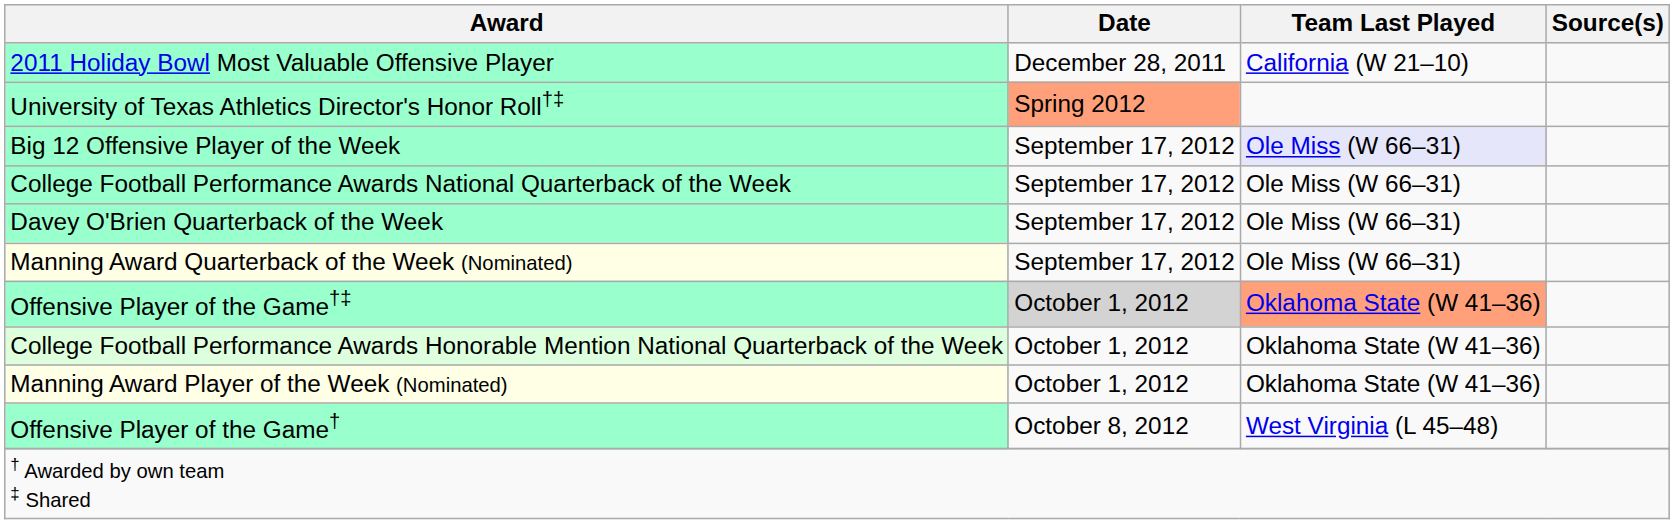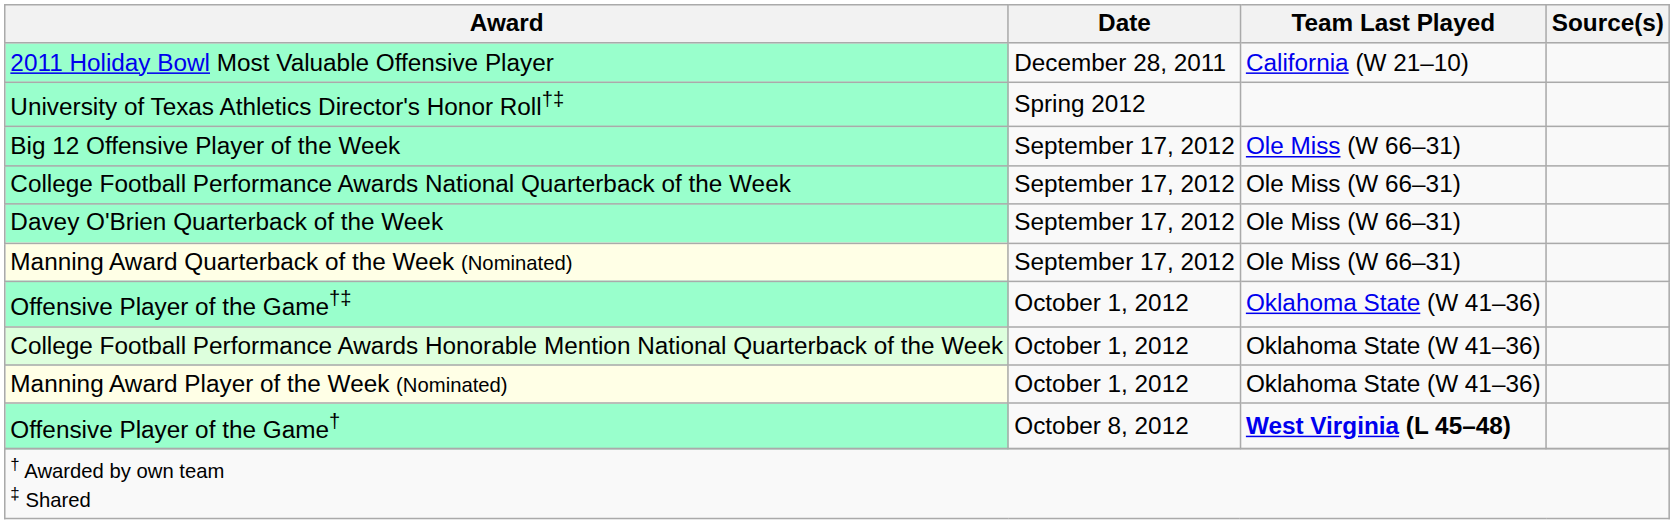University of Texas Athletics Director's Honor Roll†‡ | Date: lightsalmon background -> no background
Big 12 Offensive Player of the Week | Team Last Played: lavender background -> no background
Offensive Player of the Game†‡ | Date: lightgrey background -> no background
Offensive Player of the Game†‡ | Team Last Played: lightsalmon background -> no background
Offensive Player of the Game† | Team Last Played: normal -> bold
